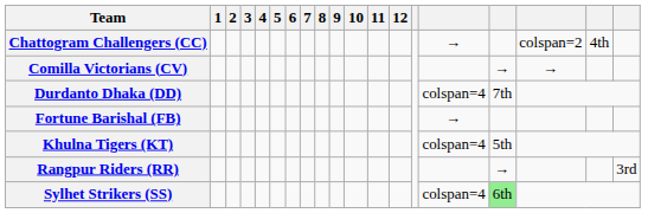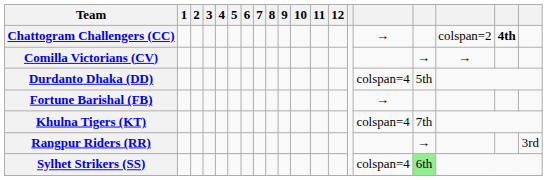Chattogram Challengers (CC) | column 18: normal -> bold
Durdanto Dhaka (DD) | column 16: 7th -> 5th
Khulna Tigers (KT) | column 16: 5th -> 7th
